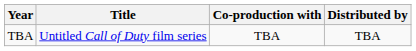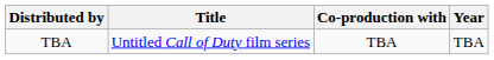columns swapped: Year <-> Distributed by
